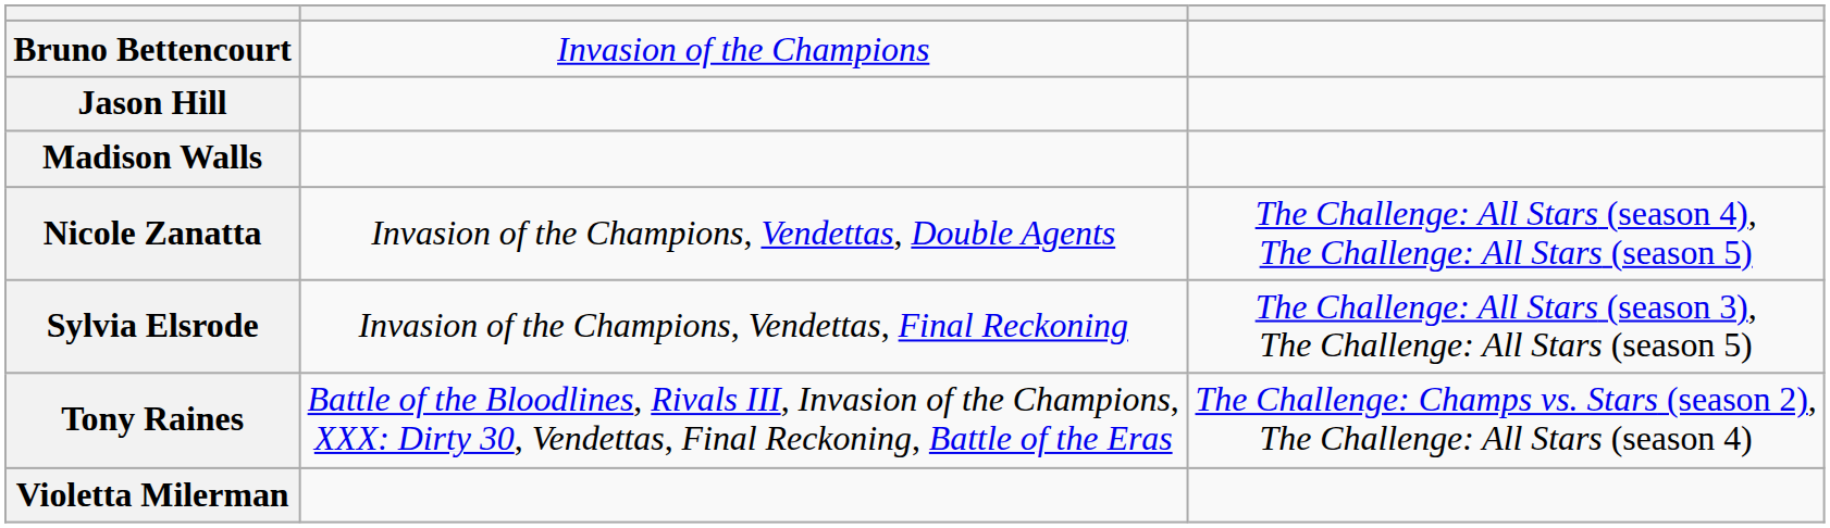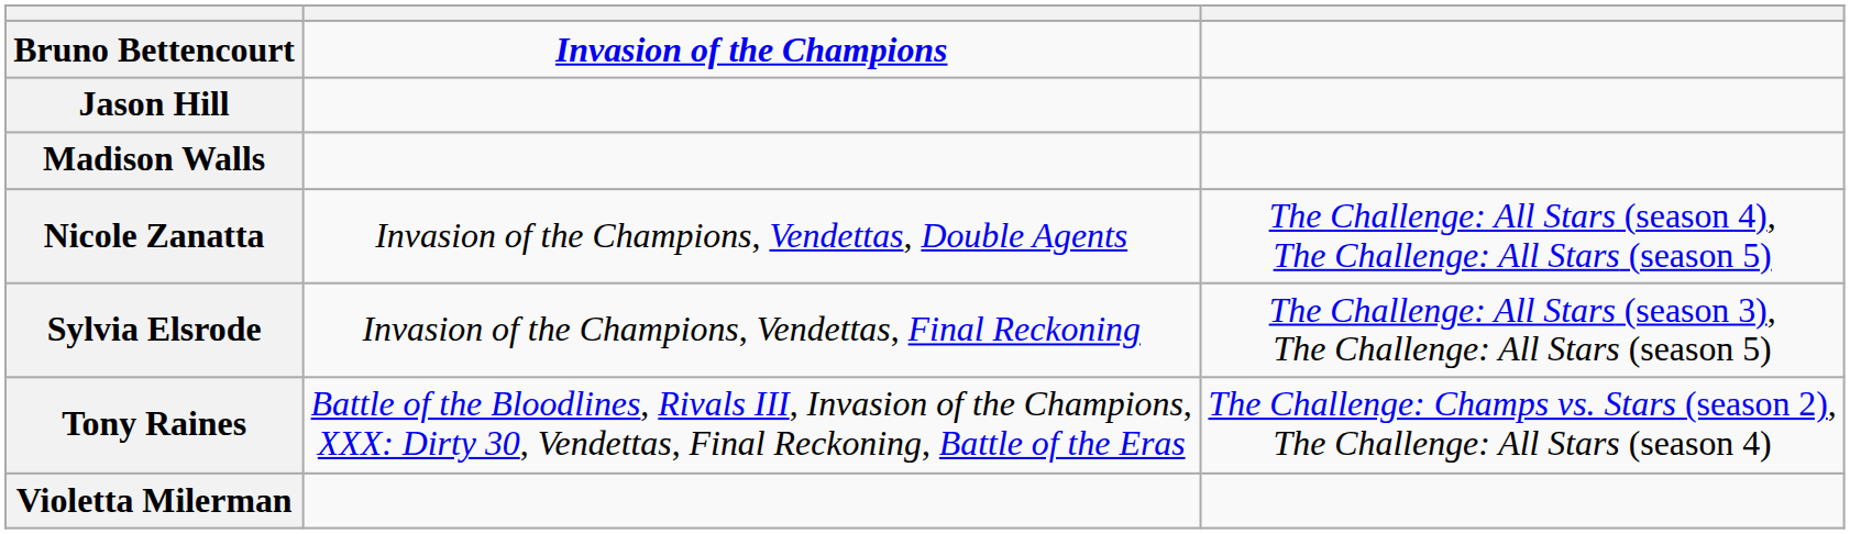Bruno Bettencourt | column 2: normal -> bold
